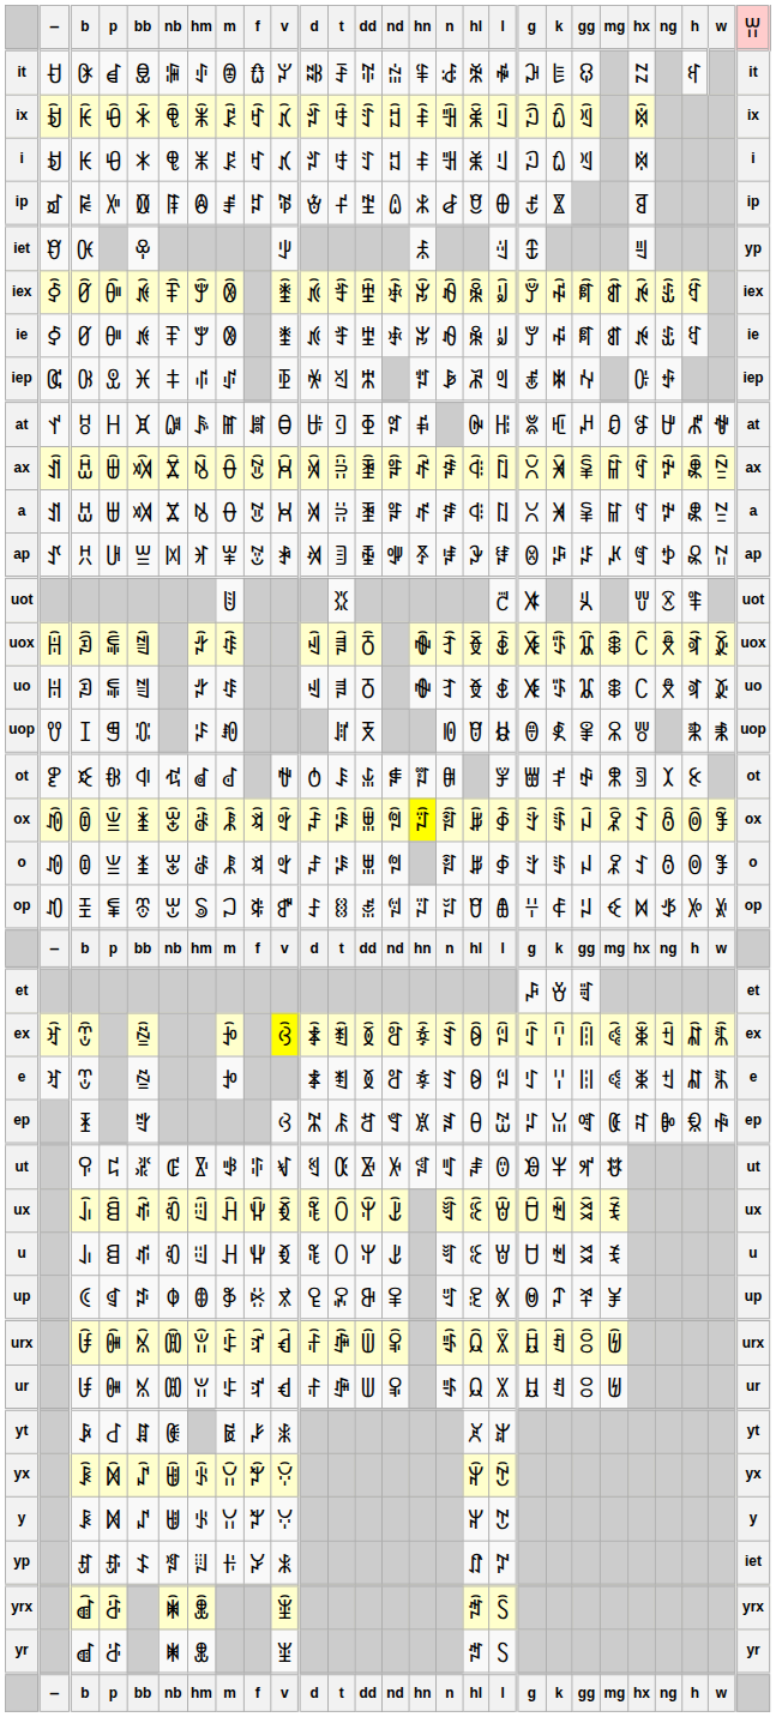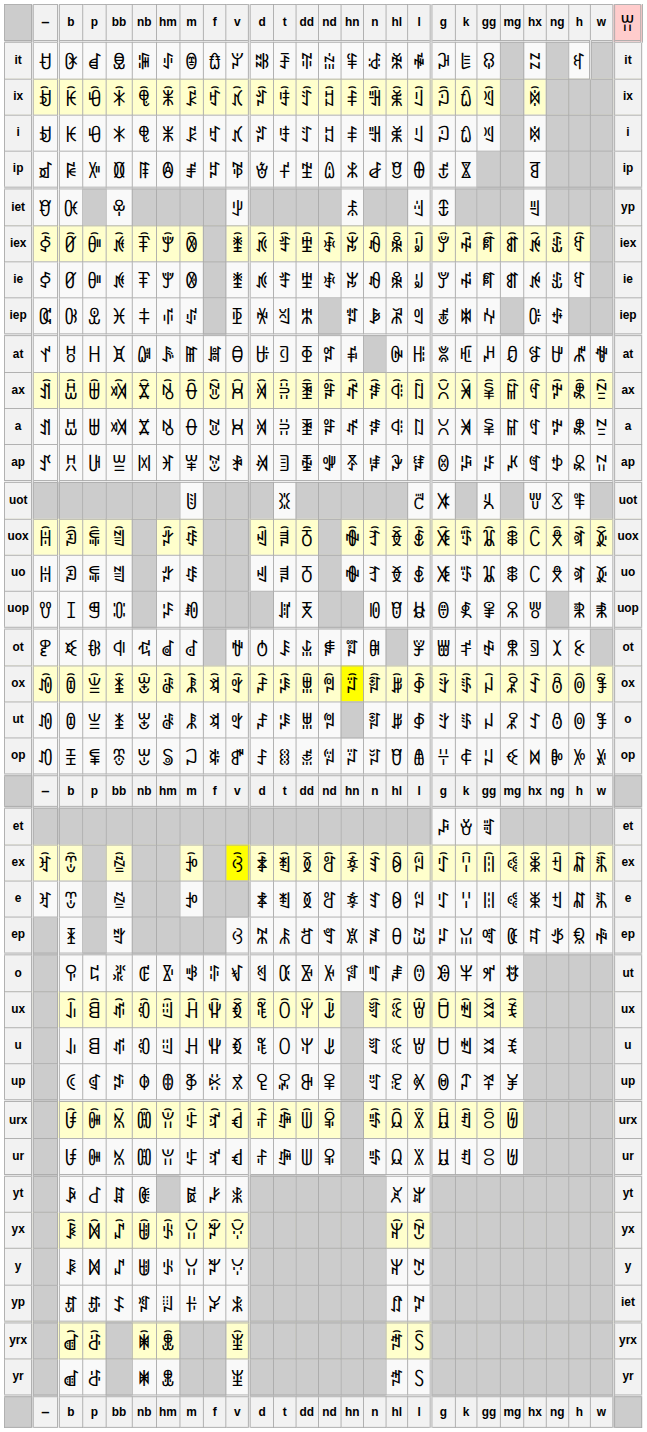row 20 | column 1: o -> ut
row 21 | column 24: ꉪ -> ꉭ
row 26 | column 24: ꉭ -> ꉪ
row 27 | column 1: ut -> o
